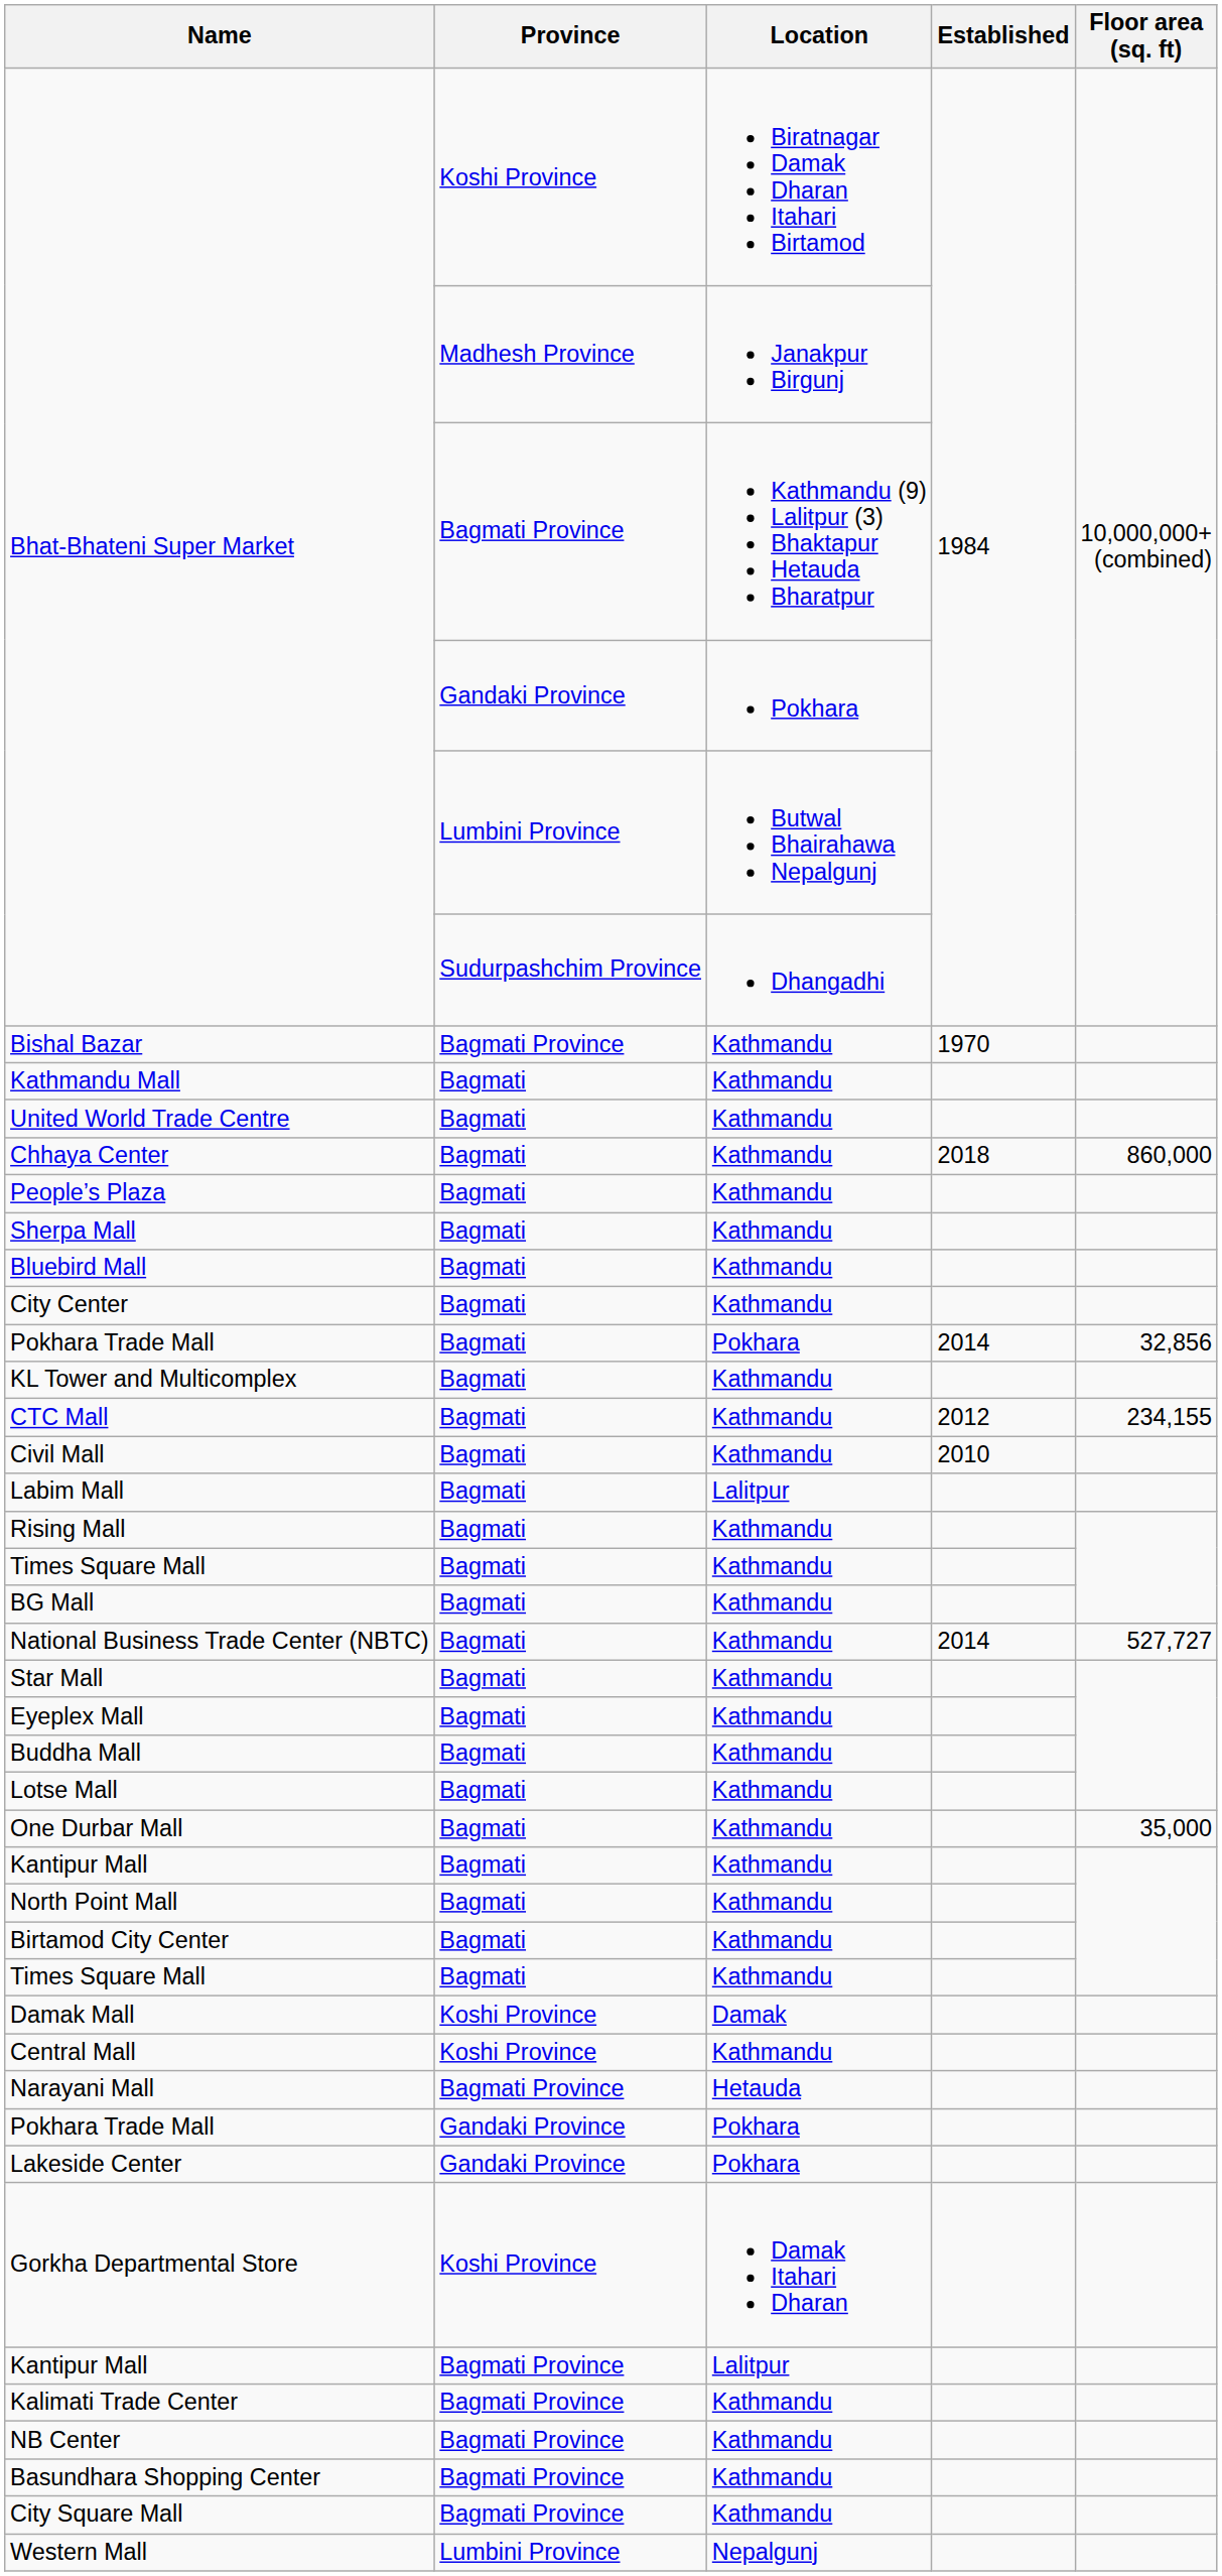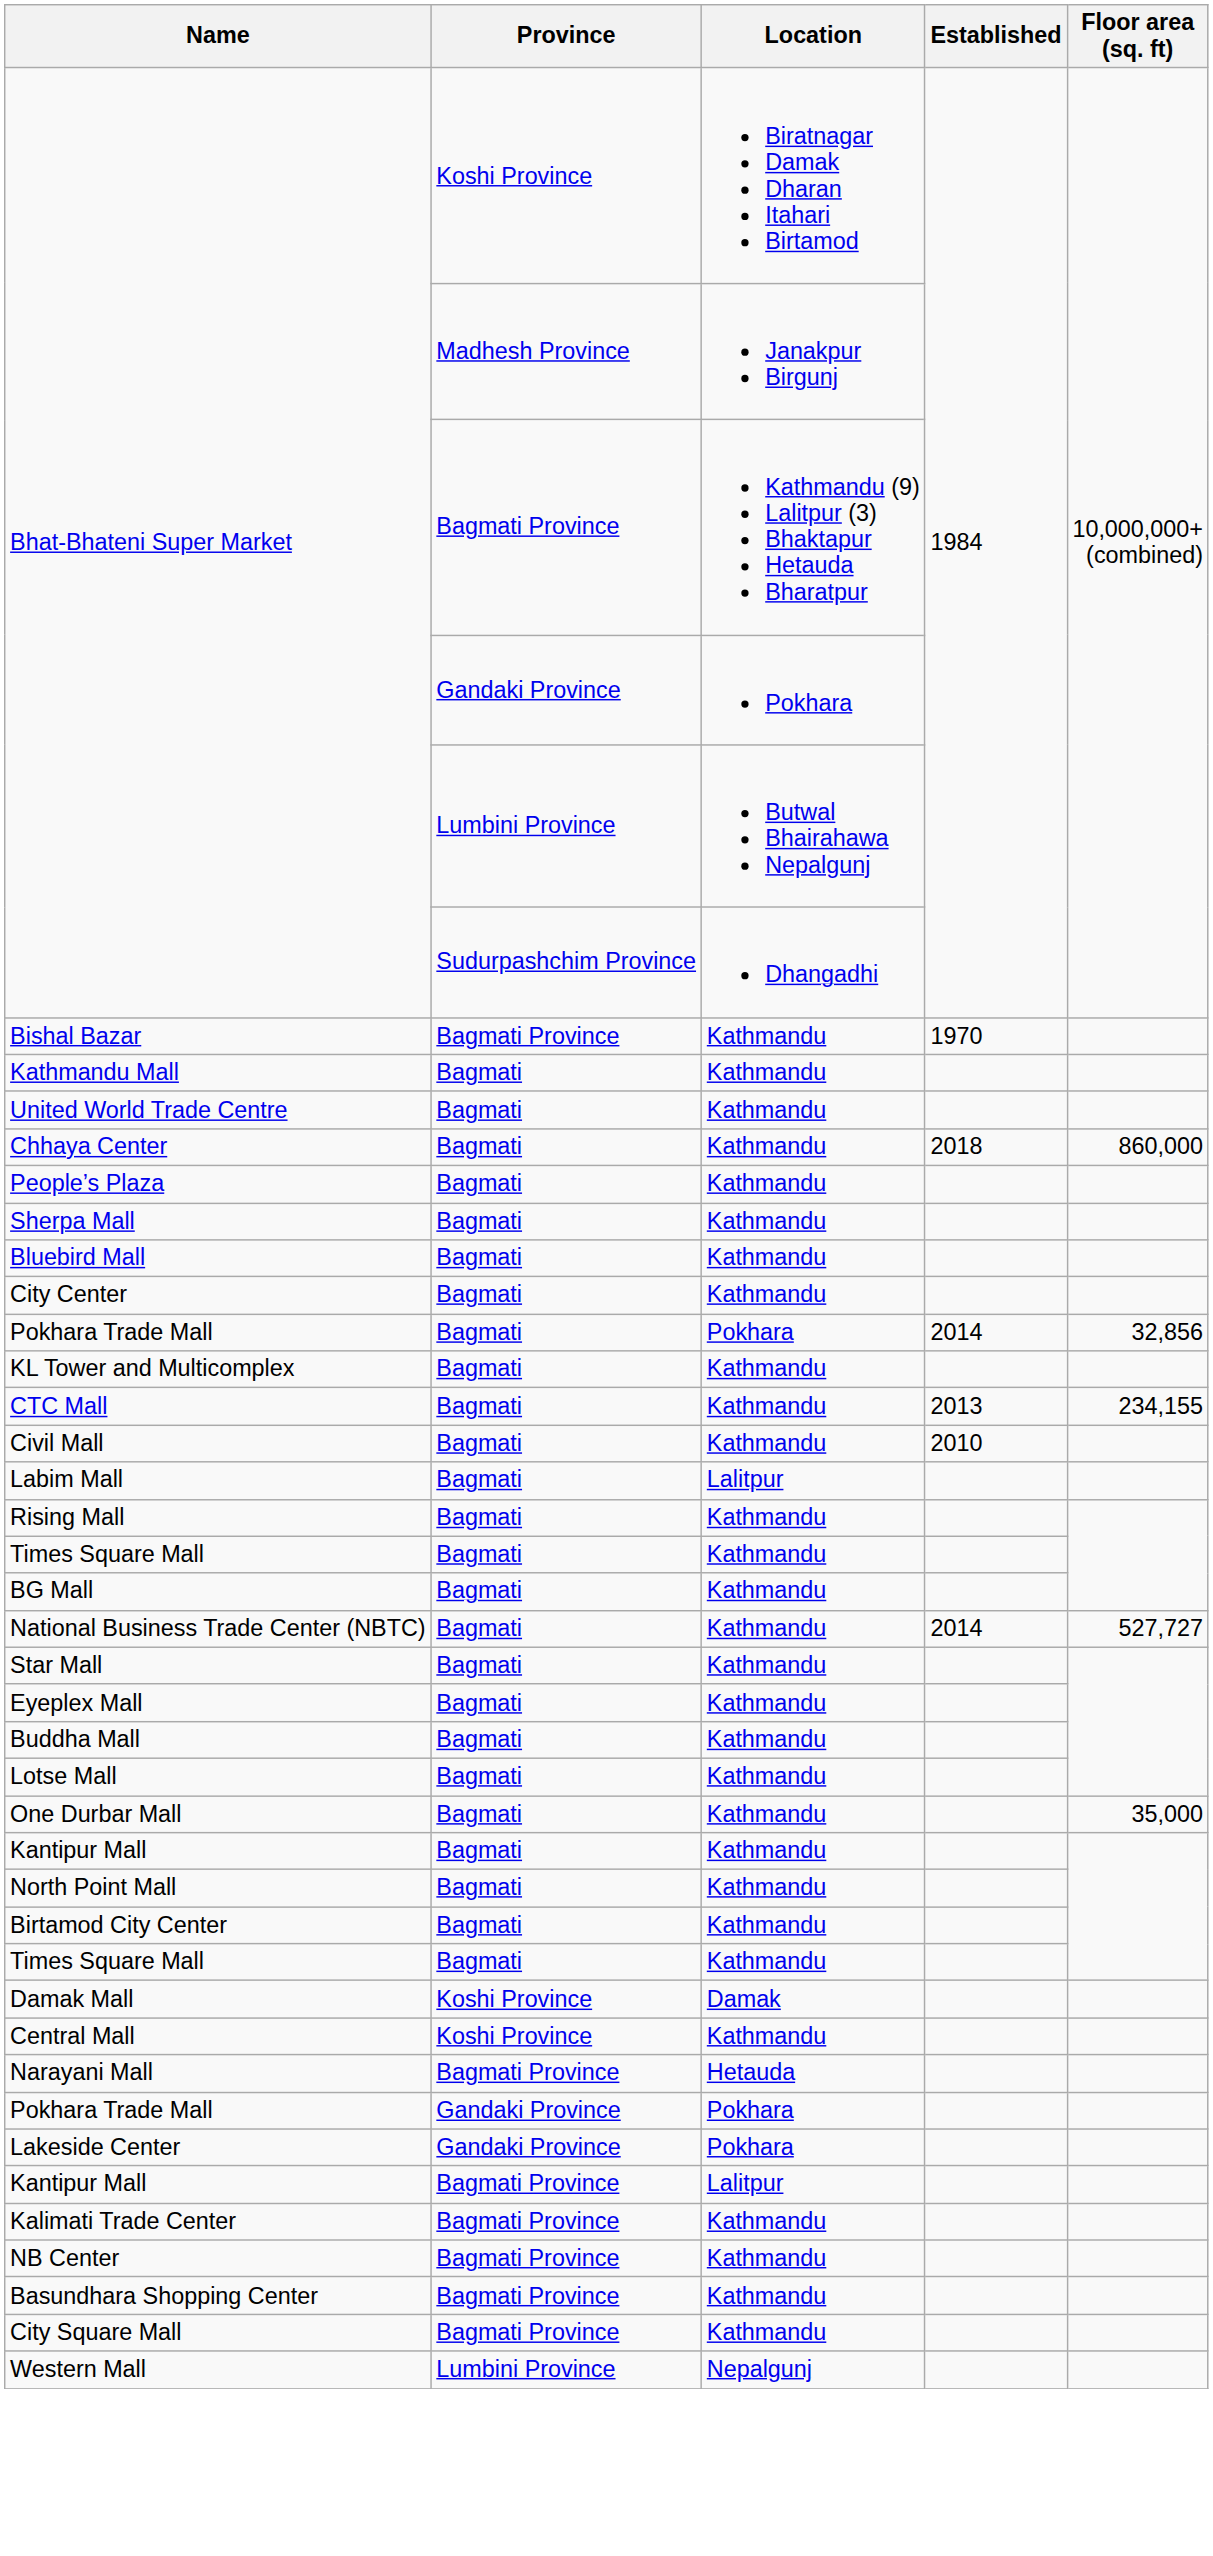CTC Mall | Established: 2012 -> 2013
- row: Gorkha Departmental Store | Koshi Province | Damak Itahari Dharan
